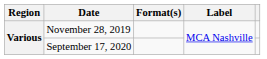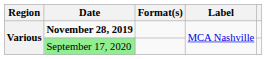November 28, 2019 | Date: normal -> bold
September 17, 2020 | Date: no background -> lightgreen background
